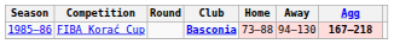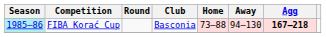FIBA Korać Cup | Season: no background -> paleturquoise background
FIBA Korać Cup | Club: bold -> normal
